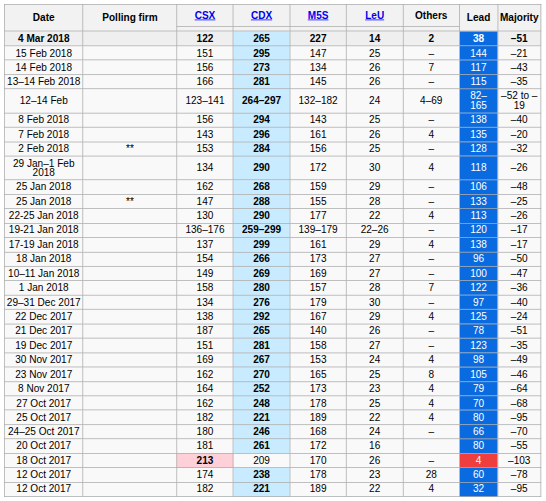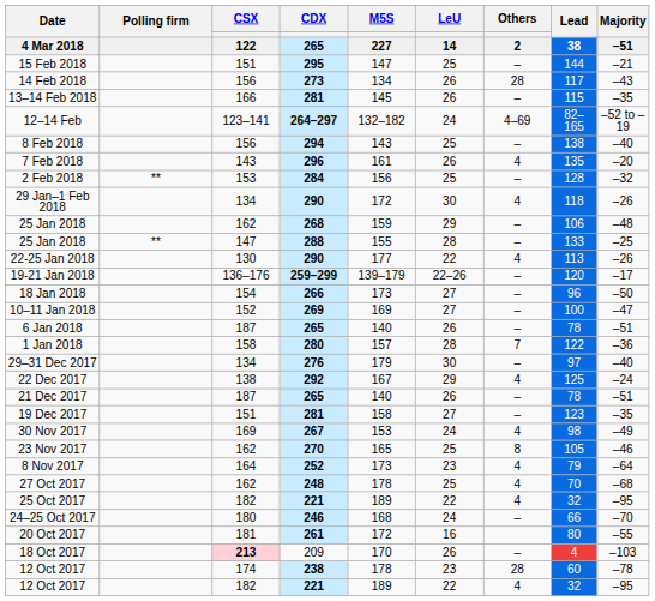14 Feb 2018 | Others: 7 -> 28
- row: 17-19 Jan 2018 | 137 | 299 | 161 | 29 | 4 | 138 | –17
10–11 Jan 2018 | CSX: 149 -> 152
+ row: 6 Jan 2018 | 187 | 265 | 140 | 26 | – | 78 | –51
25 Oct 2017 | Lead: 80 -> 32
